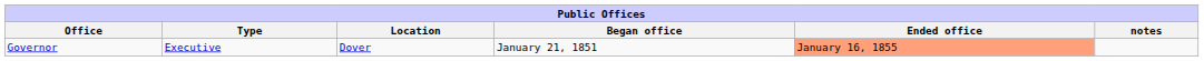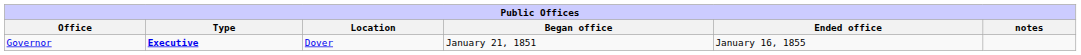Governor | Type: normal -> bold
Governor | Ended office: lightsalmon background -> no background
